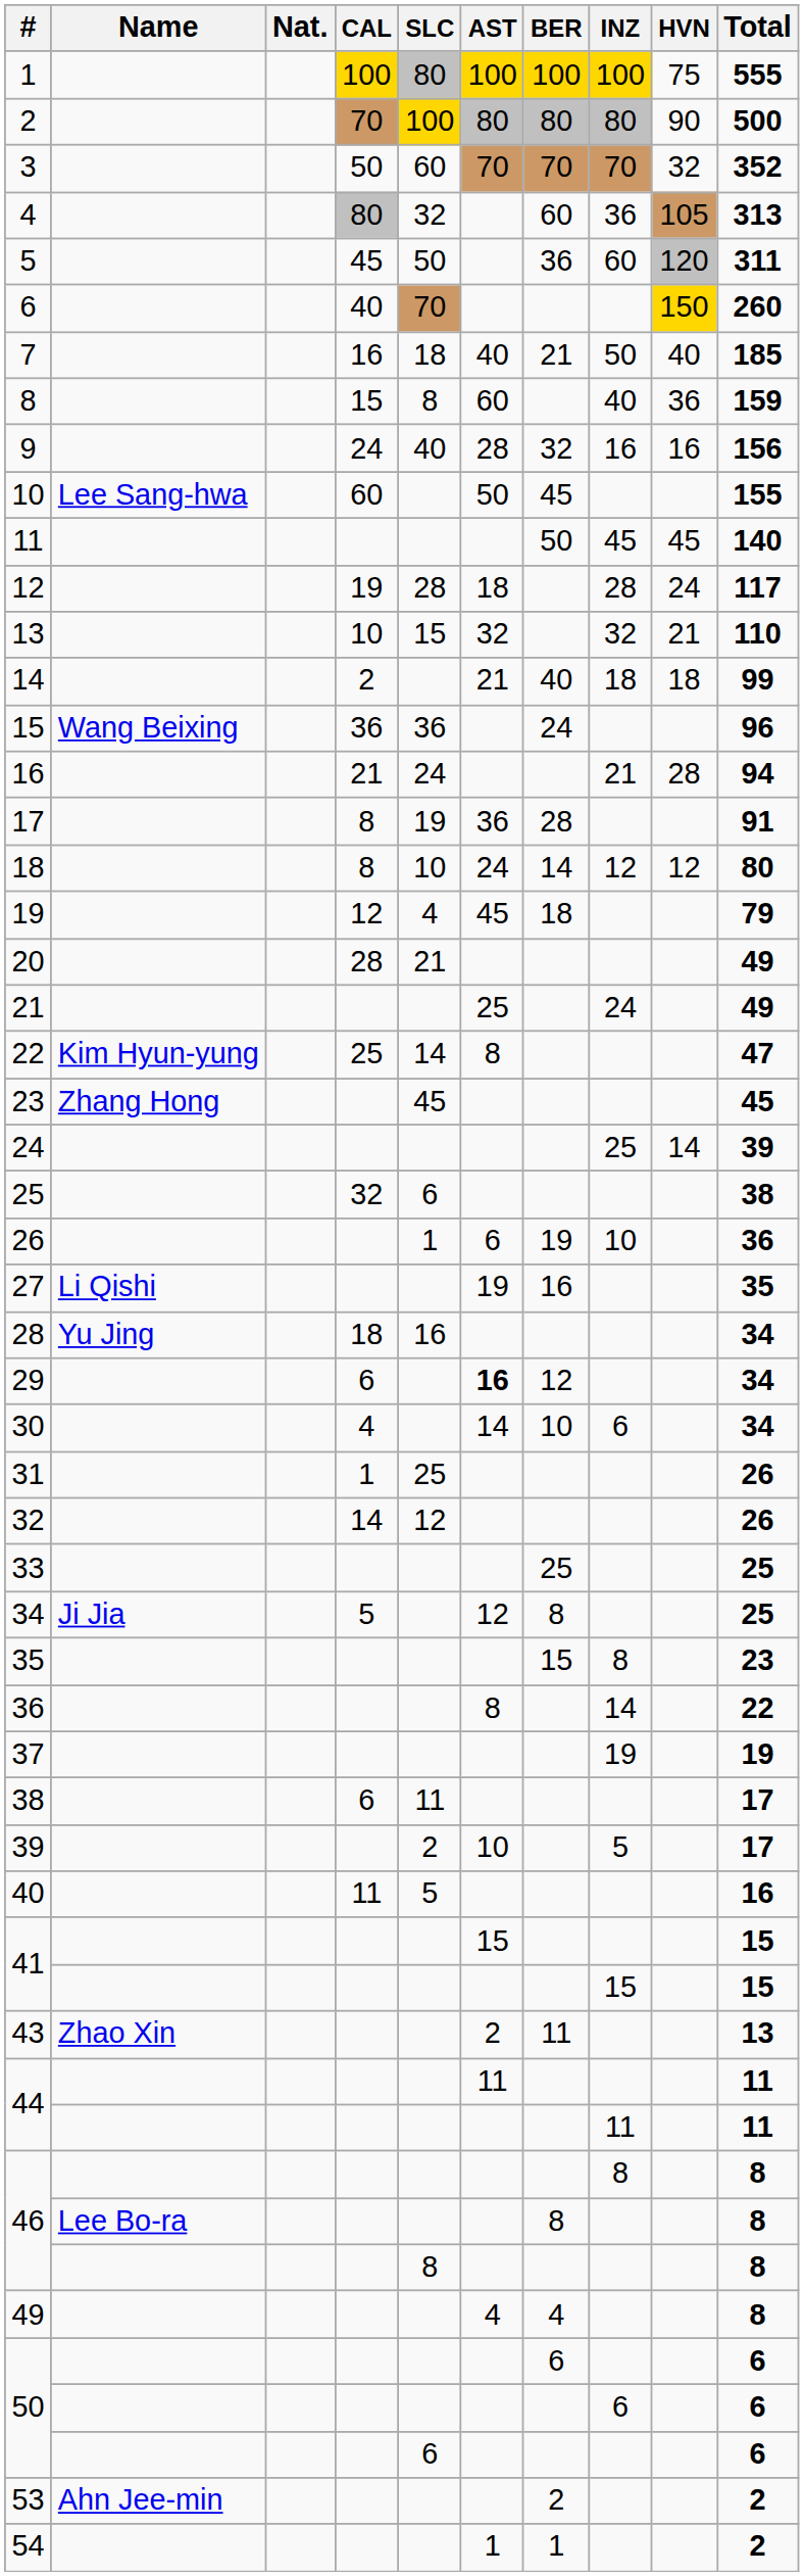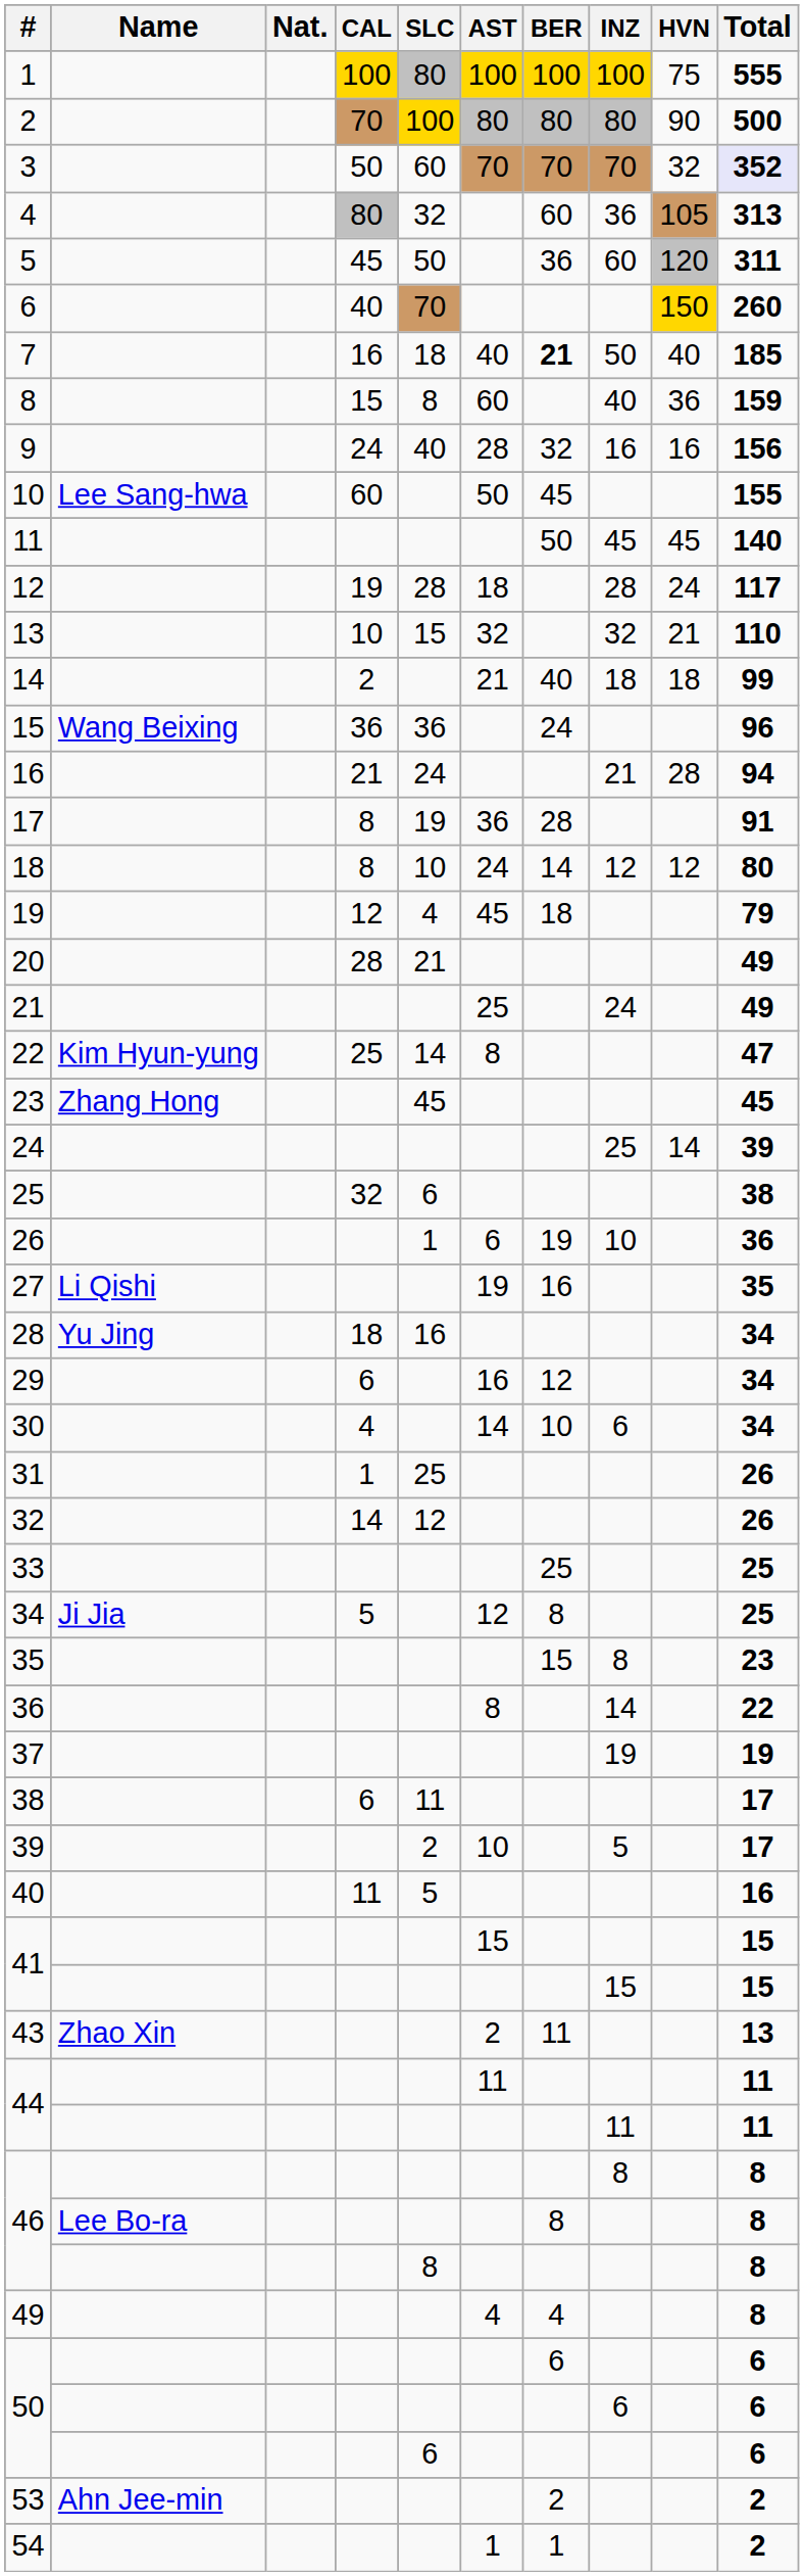3 | Total: no background -> lavender background
7 | BER: normal -> bold
29 | AST: bold -> normal
